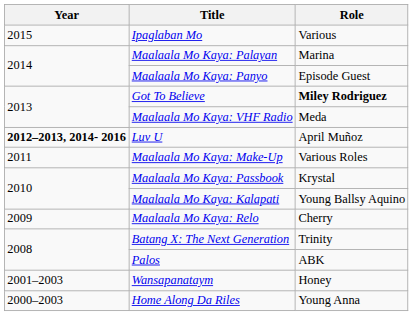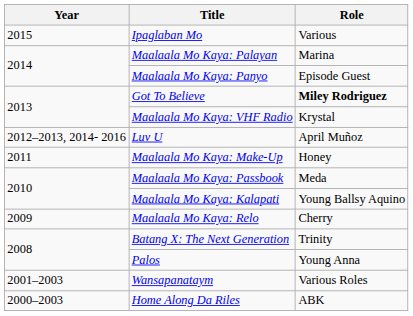Maalaala Mo Kaya: VHF Radio | Role: Meda -> Krystal
Luv U | Year: bold -> normal
Maalaala Mo Kaya: Make-Up | Role: Various Roles -> Honey
Maalaala Mo Kaya: Passbook | Role: Krystal -> Meda
Palos | Role: ABK -> Young Anna
Wansapanataym | Role: Honey -> Various Roles
Home Along Da Riles | Role: Young Anna -> ABK
